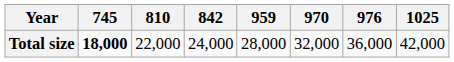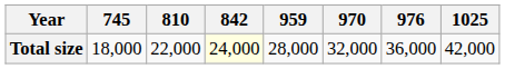row 2 | 745: bold -> normal
row 2 | 842: no background -> lightyellow background
